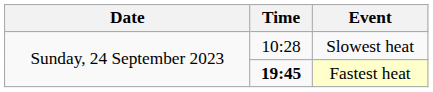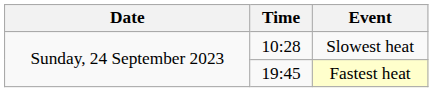Fastest heat | Time: bold -> normal
